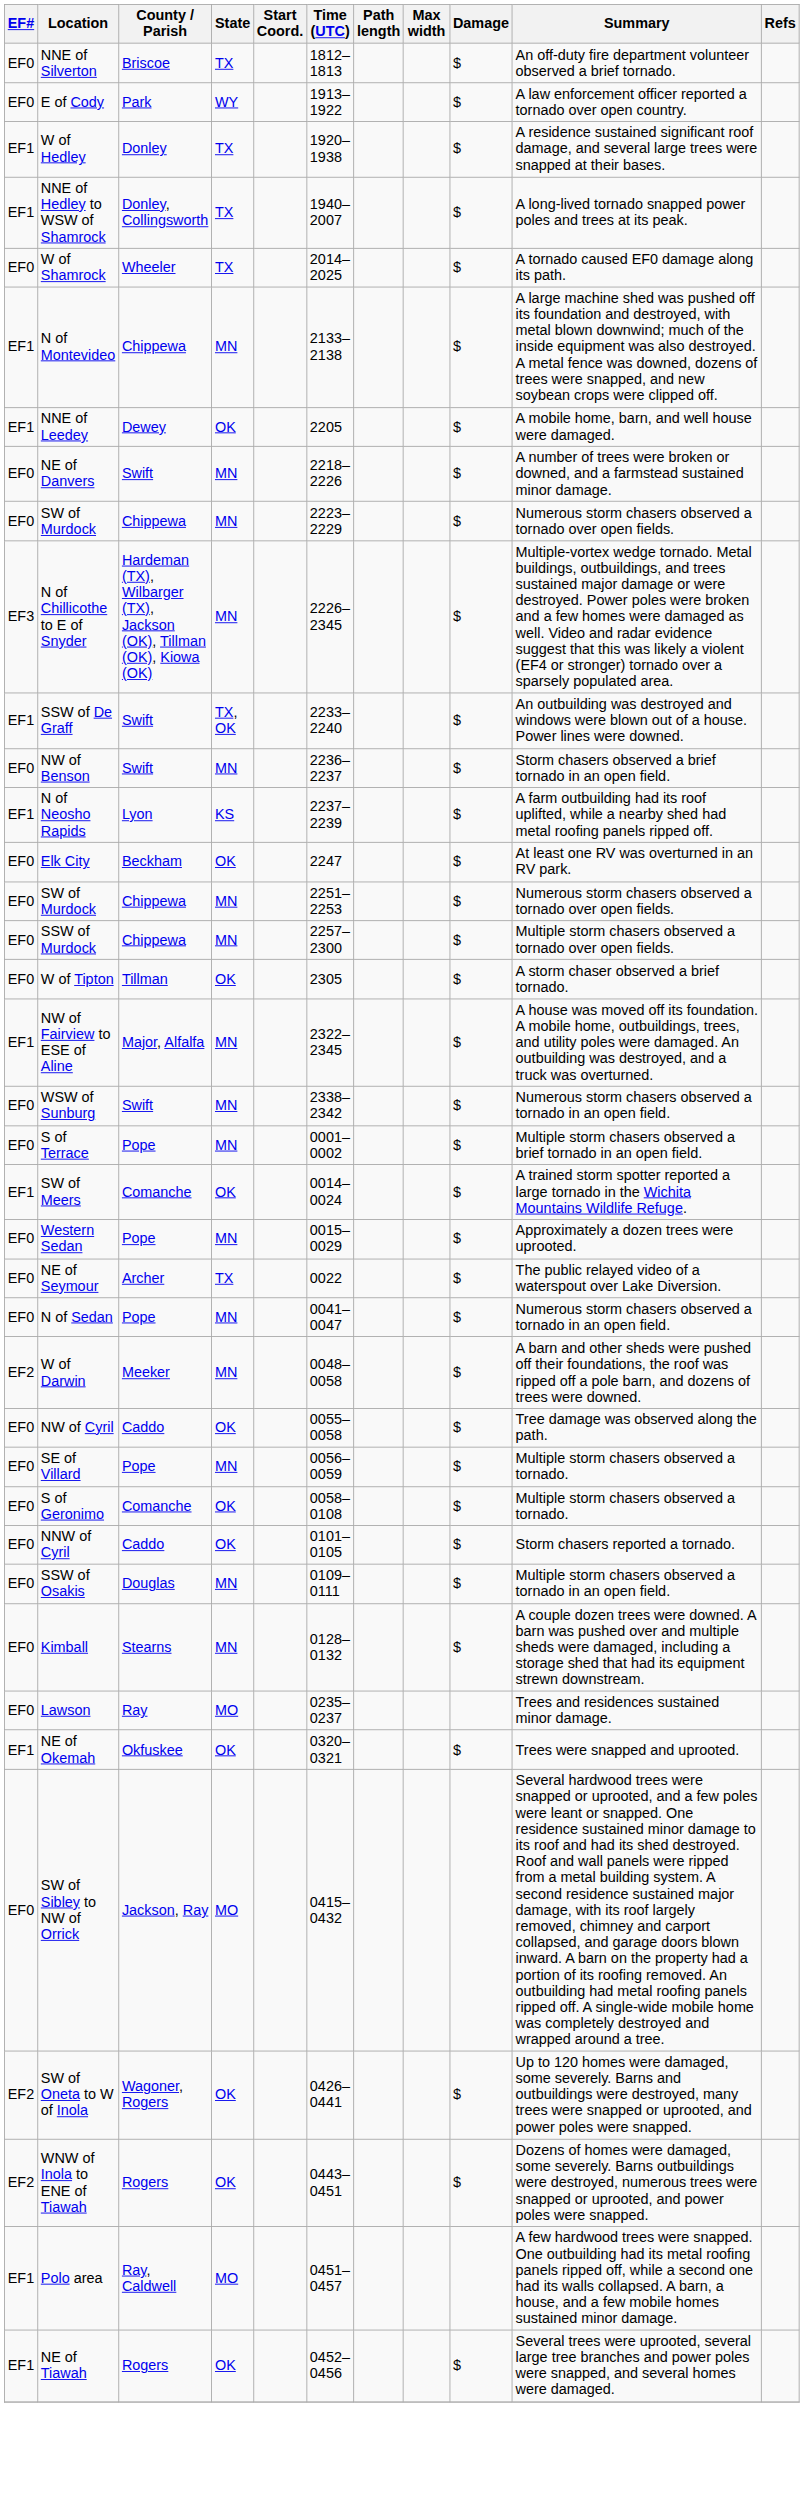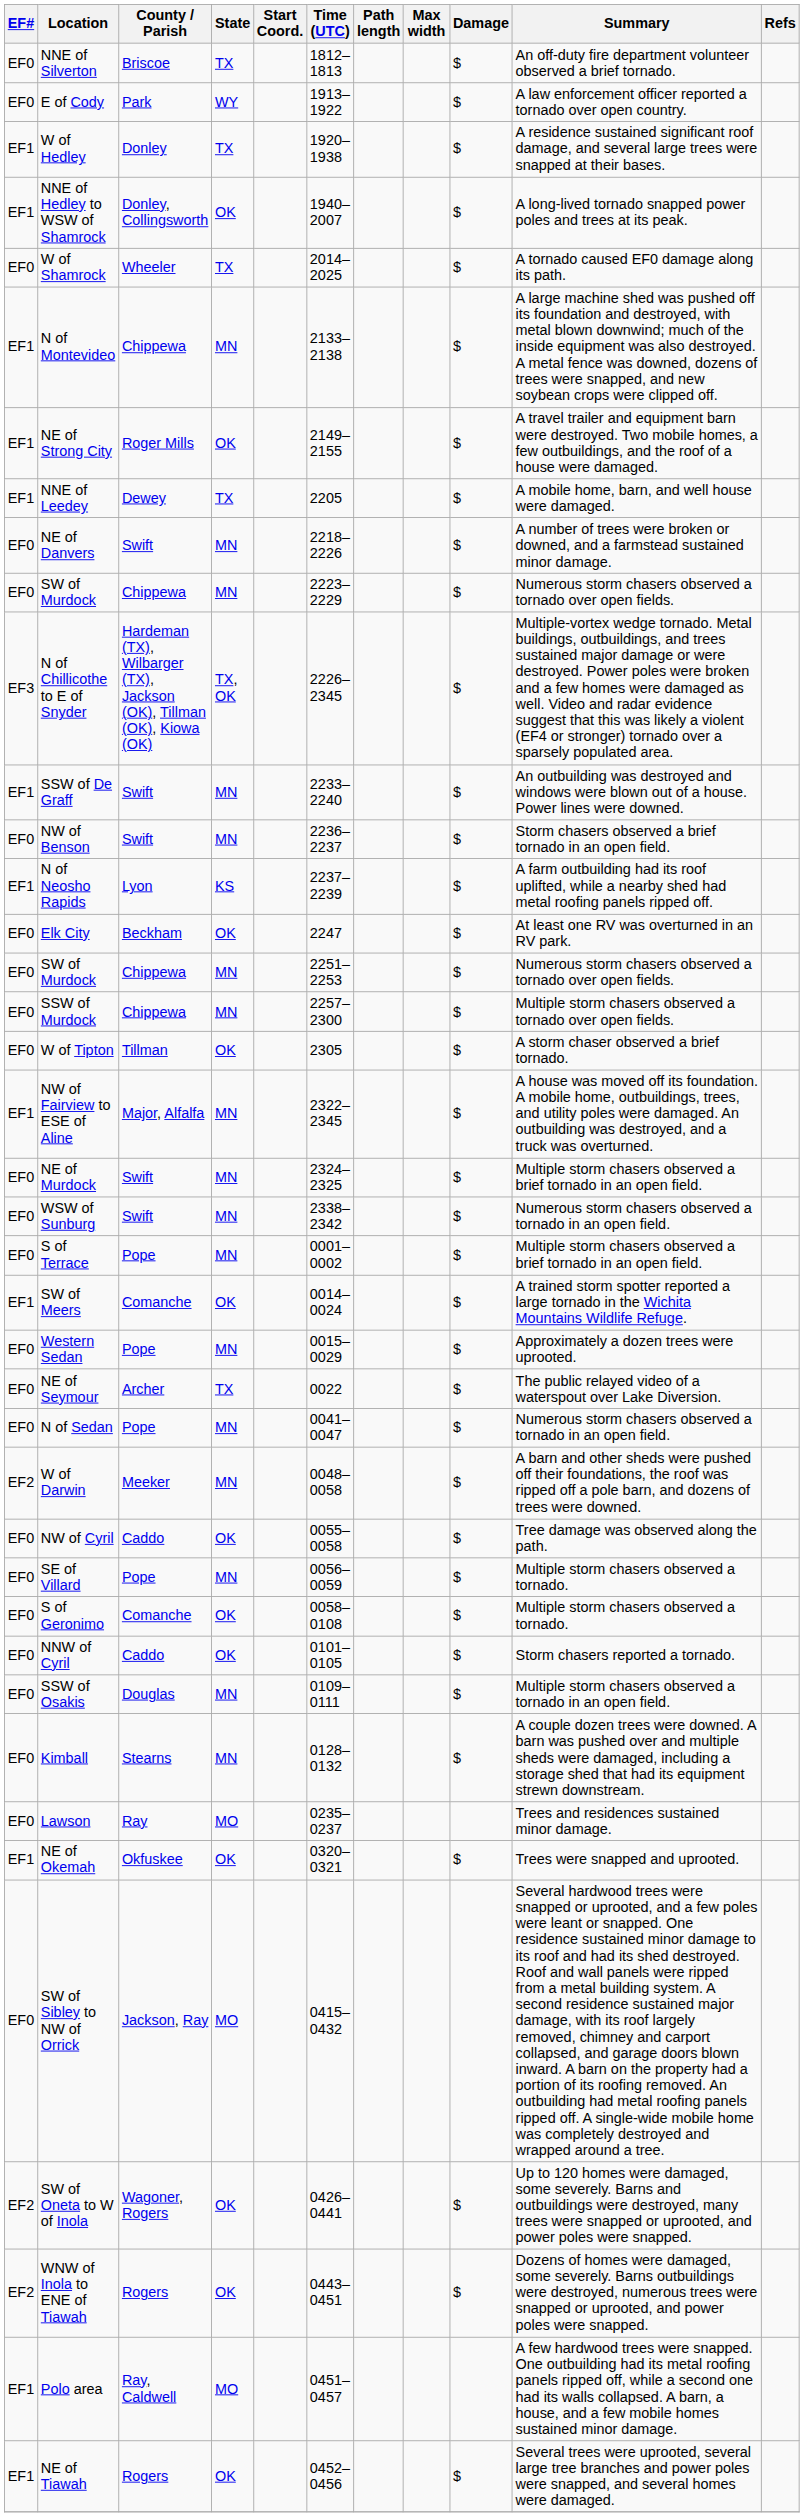NNE of Hedley to WSW of Shamrock | State: TX -> OK
+ row: EF1 | NE of Strong City | Roger Mills | OK | 2149–2155 | $ | A travel trailer and equipment barn were destroyed. Two mobile homes, a few outbuildings, and the roof of a house were damaged.
NNE of Leedey | State: OK -> TX
N of Chillicothe to E of Snyder | State: MN -> TX, OK
SSW of De Graff | State: TX, OK -> MN
+ row: EF0 | NE of Murdock | Swift | MN | 2324–2325 | $ | Multiple storm chasers observed a brief tornado in an open field.
